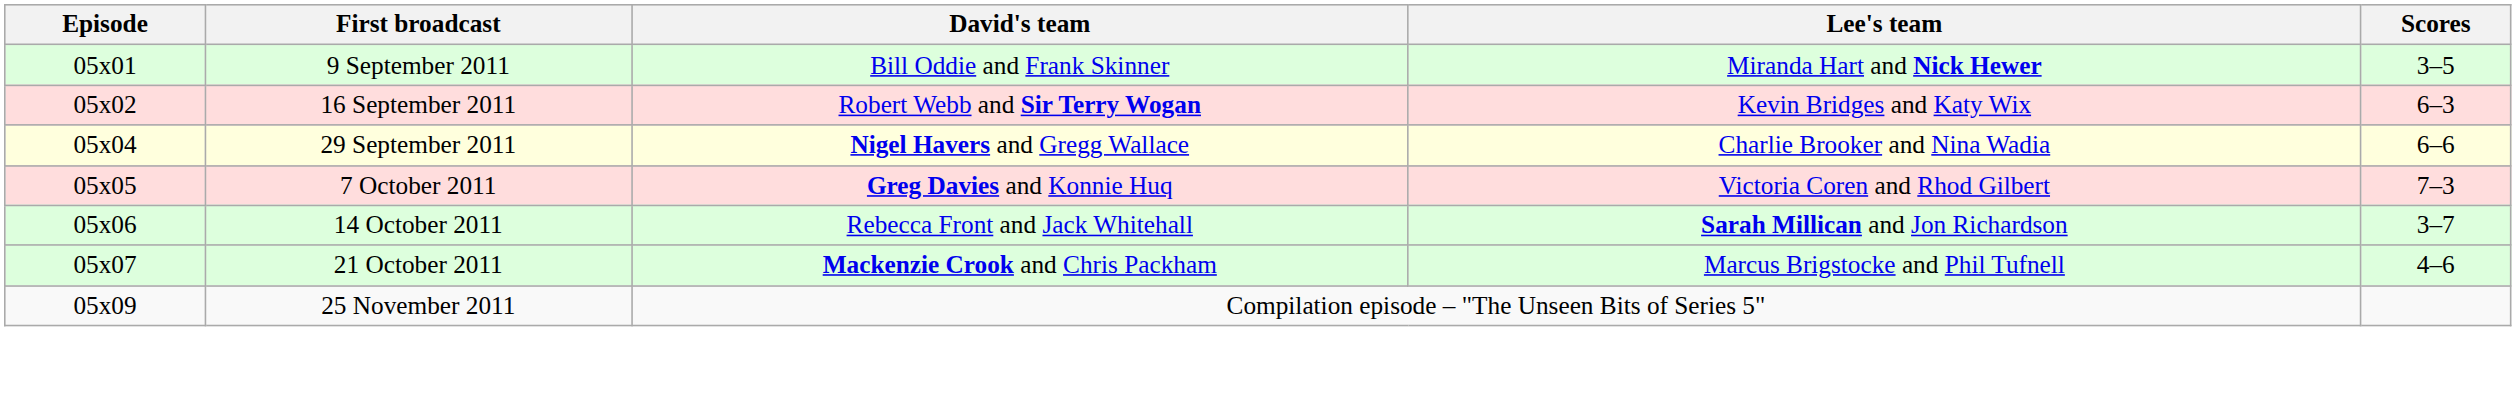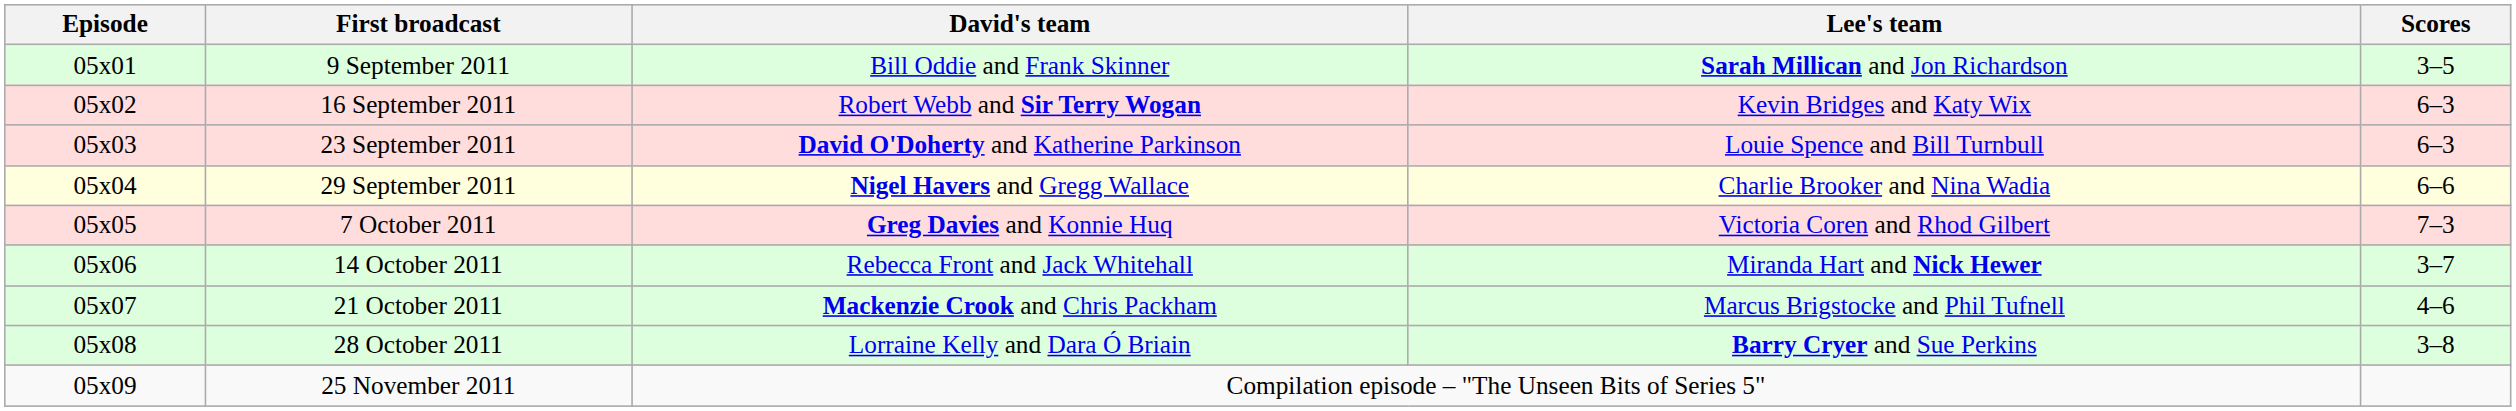9 September 2011 | Lee's team: Miranda Hart and Nick Hewer -> Sarah Millican and Jon Richardson
+ row: 05x03 | 23 September 2011 | David O'Doherty and Katherine Parkinson | Louie Spence and Bill Turnbull | 6–3
14 October 2011 | Lee's team: Sarah Millican and Jon Richardson -> Miranda Hart and Nick Hewer
+ row: 05x08 | 28 October 2011 | Lorraine Kelly and Dara Ó Briain | Barry Cryer and Sue Perkins | 3–8
